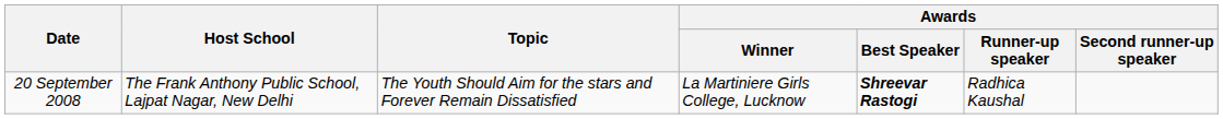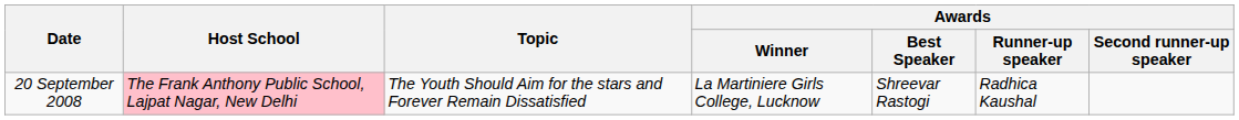20 September 2008 | Host School: no background -> pink background
20 September 2008 | Awards / Best Speaker: bold -> normal
